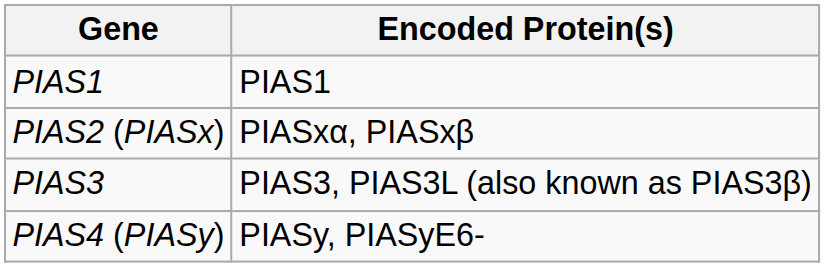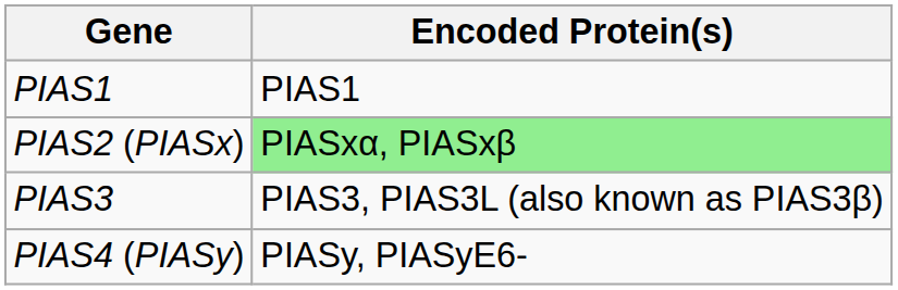PIAS2 (PIASx) | Encoded Protein(s): no background -> lightgreen background
